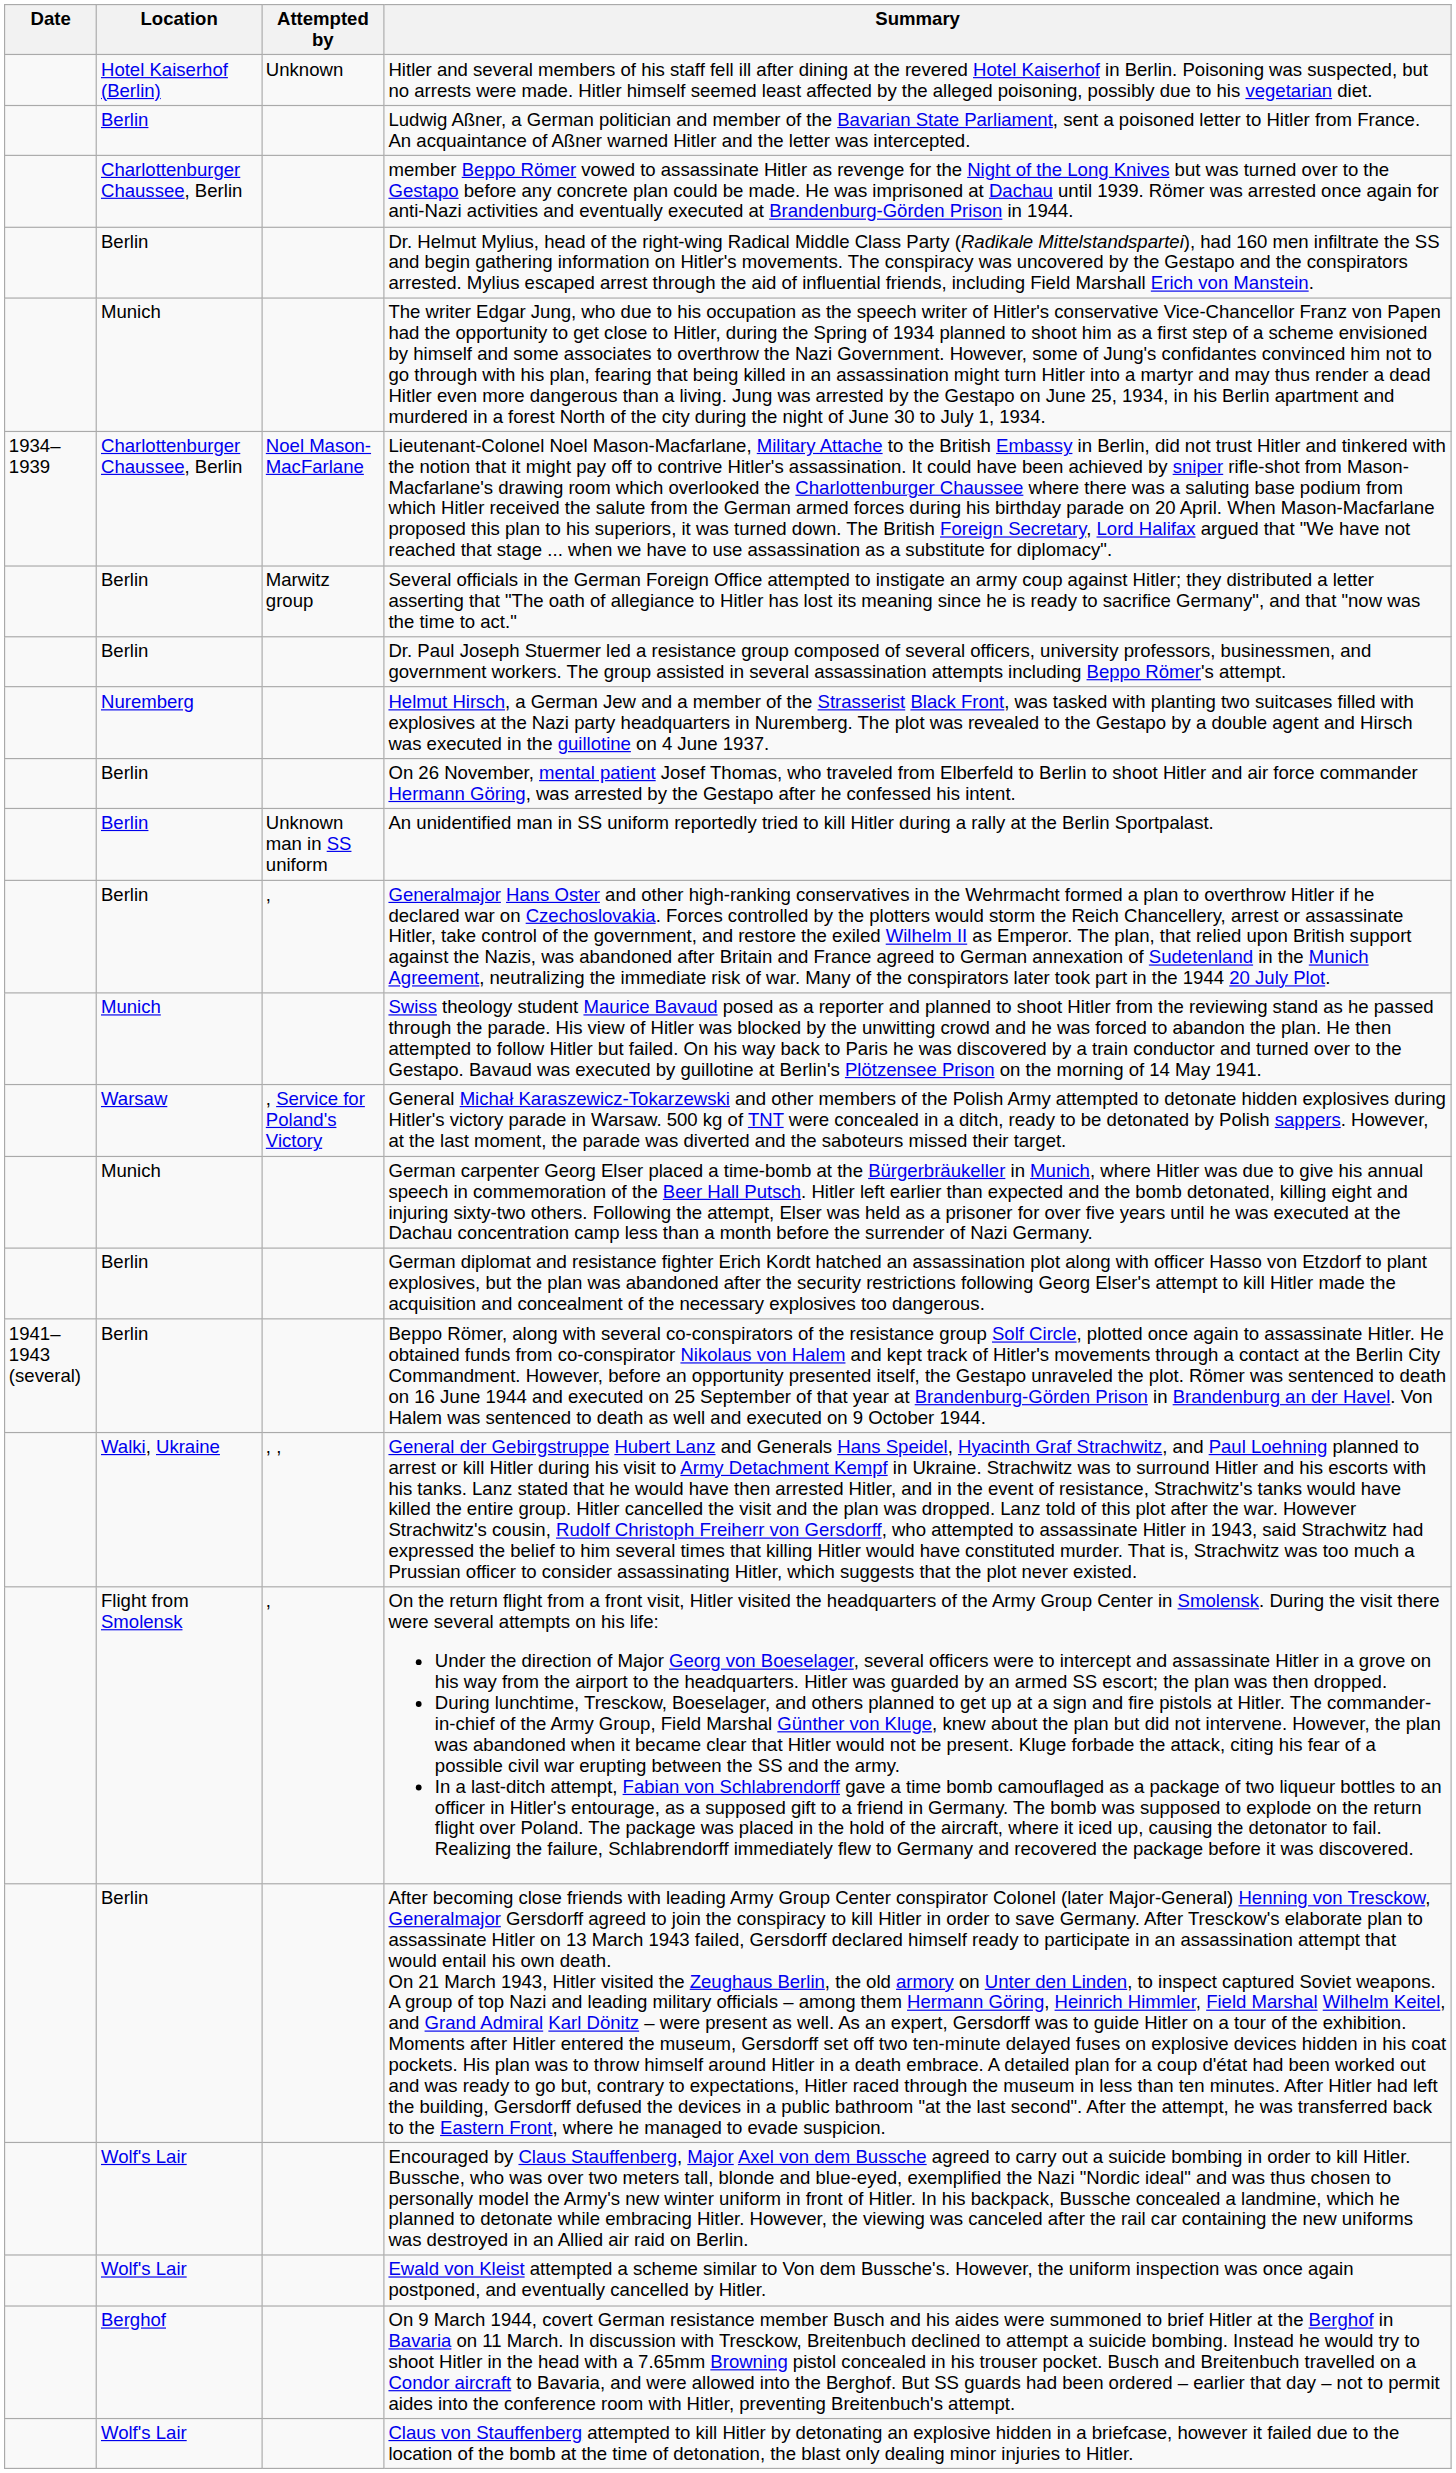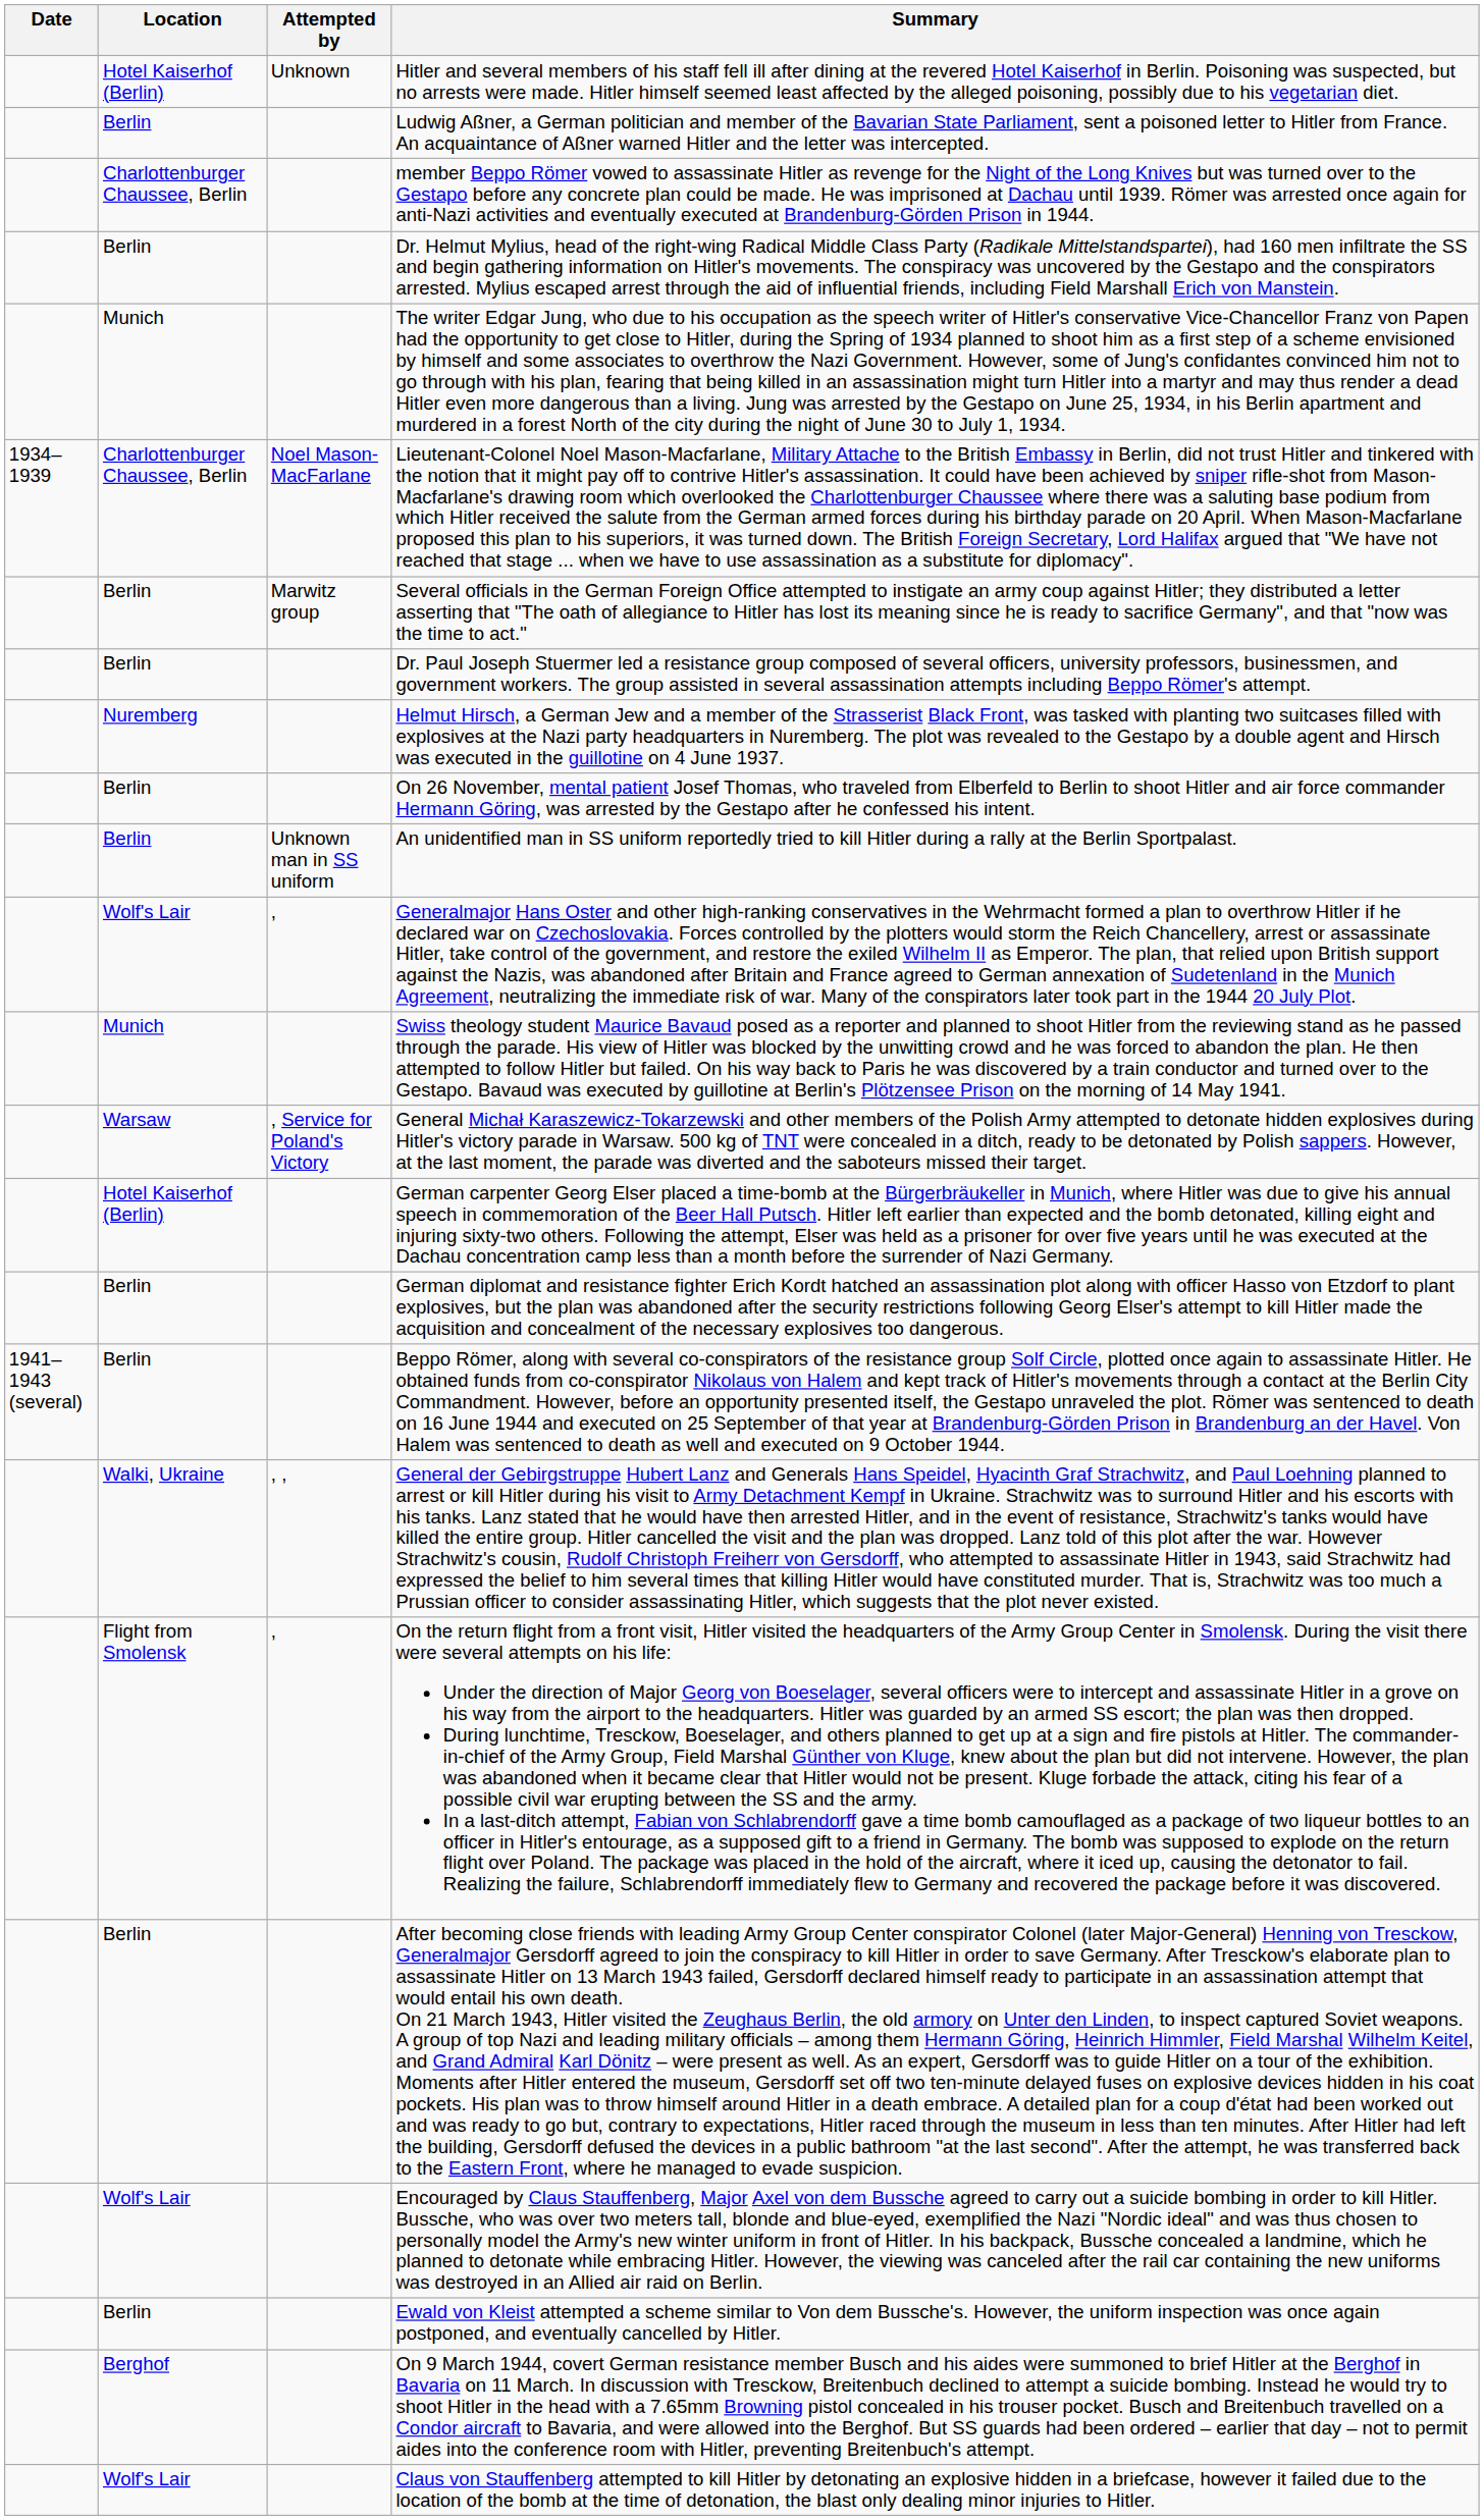row 13 | Location: Berlin -> Wolf's Lair
row 16 | Location: Munich -> Hotel Kaiserhof (Berlin)
row 23 | Location: Wolf's Lair -> Berlin
